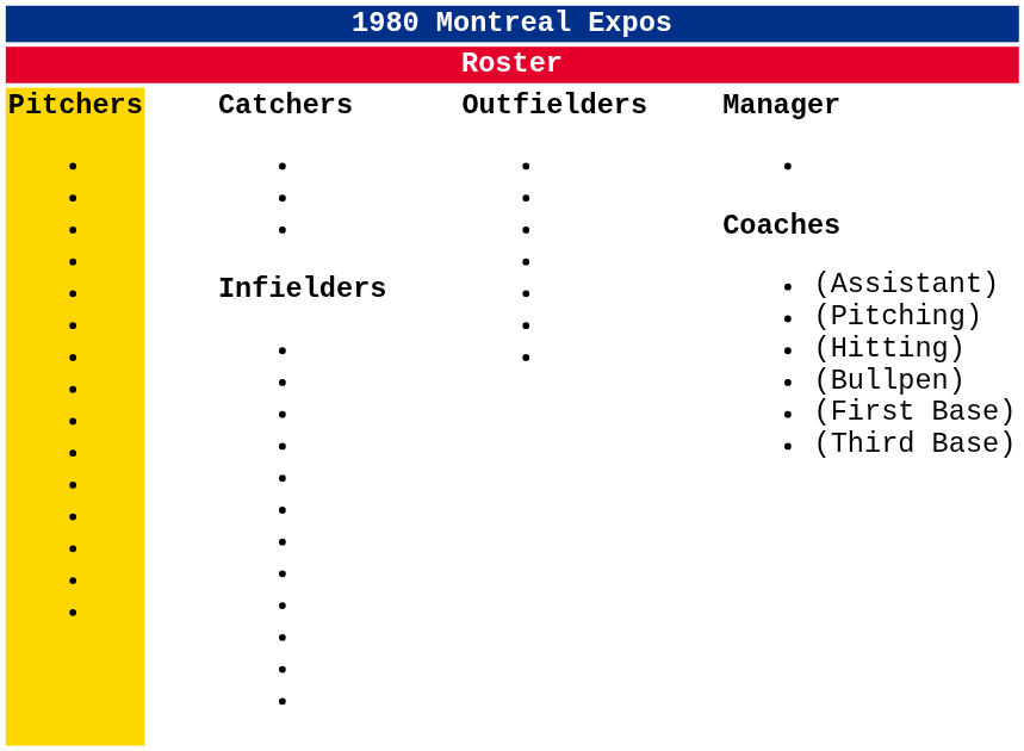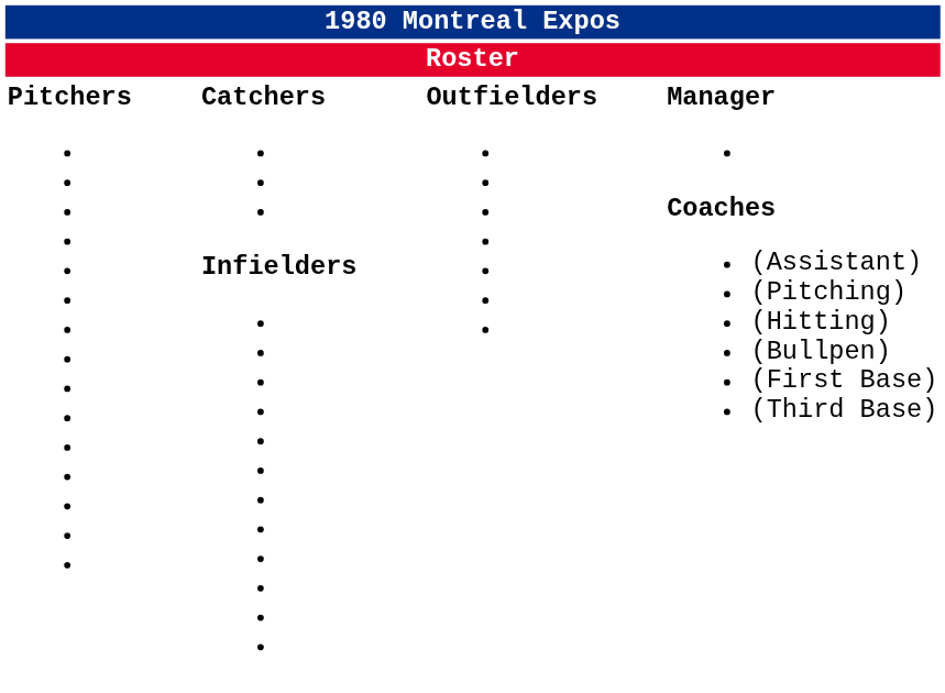Pitchers | column 1: gold background -> no background
